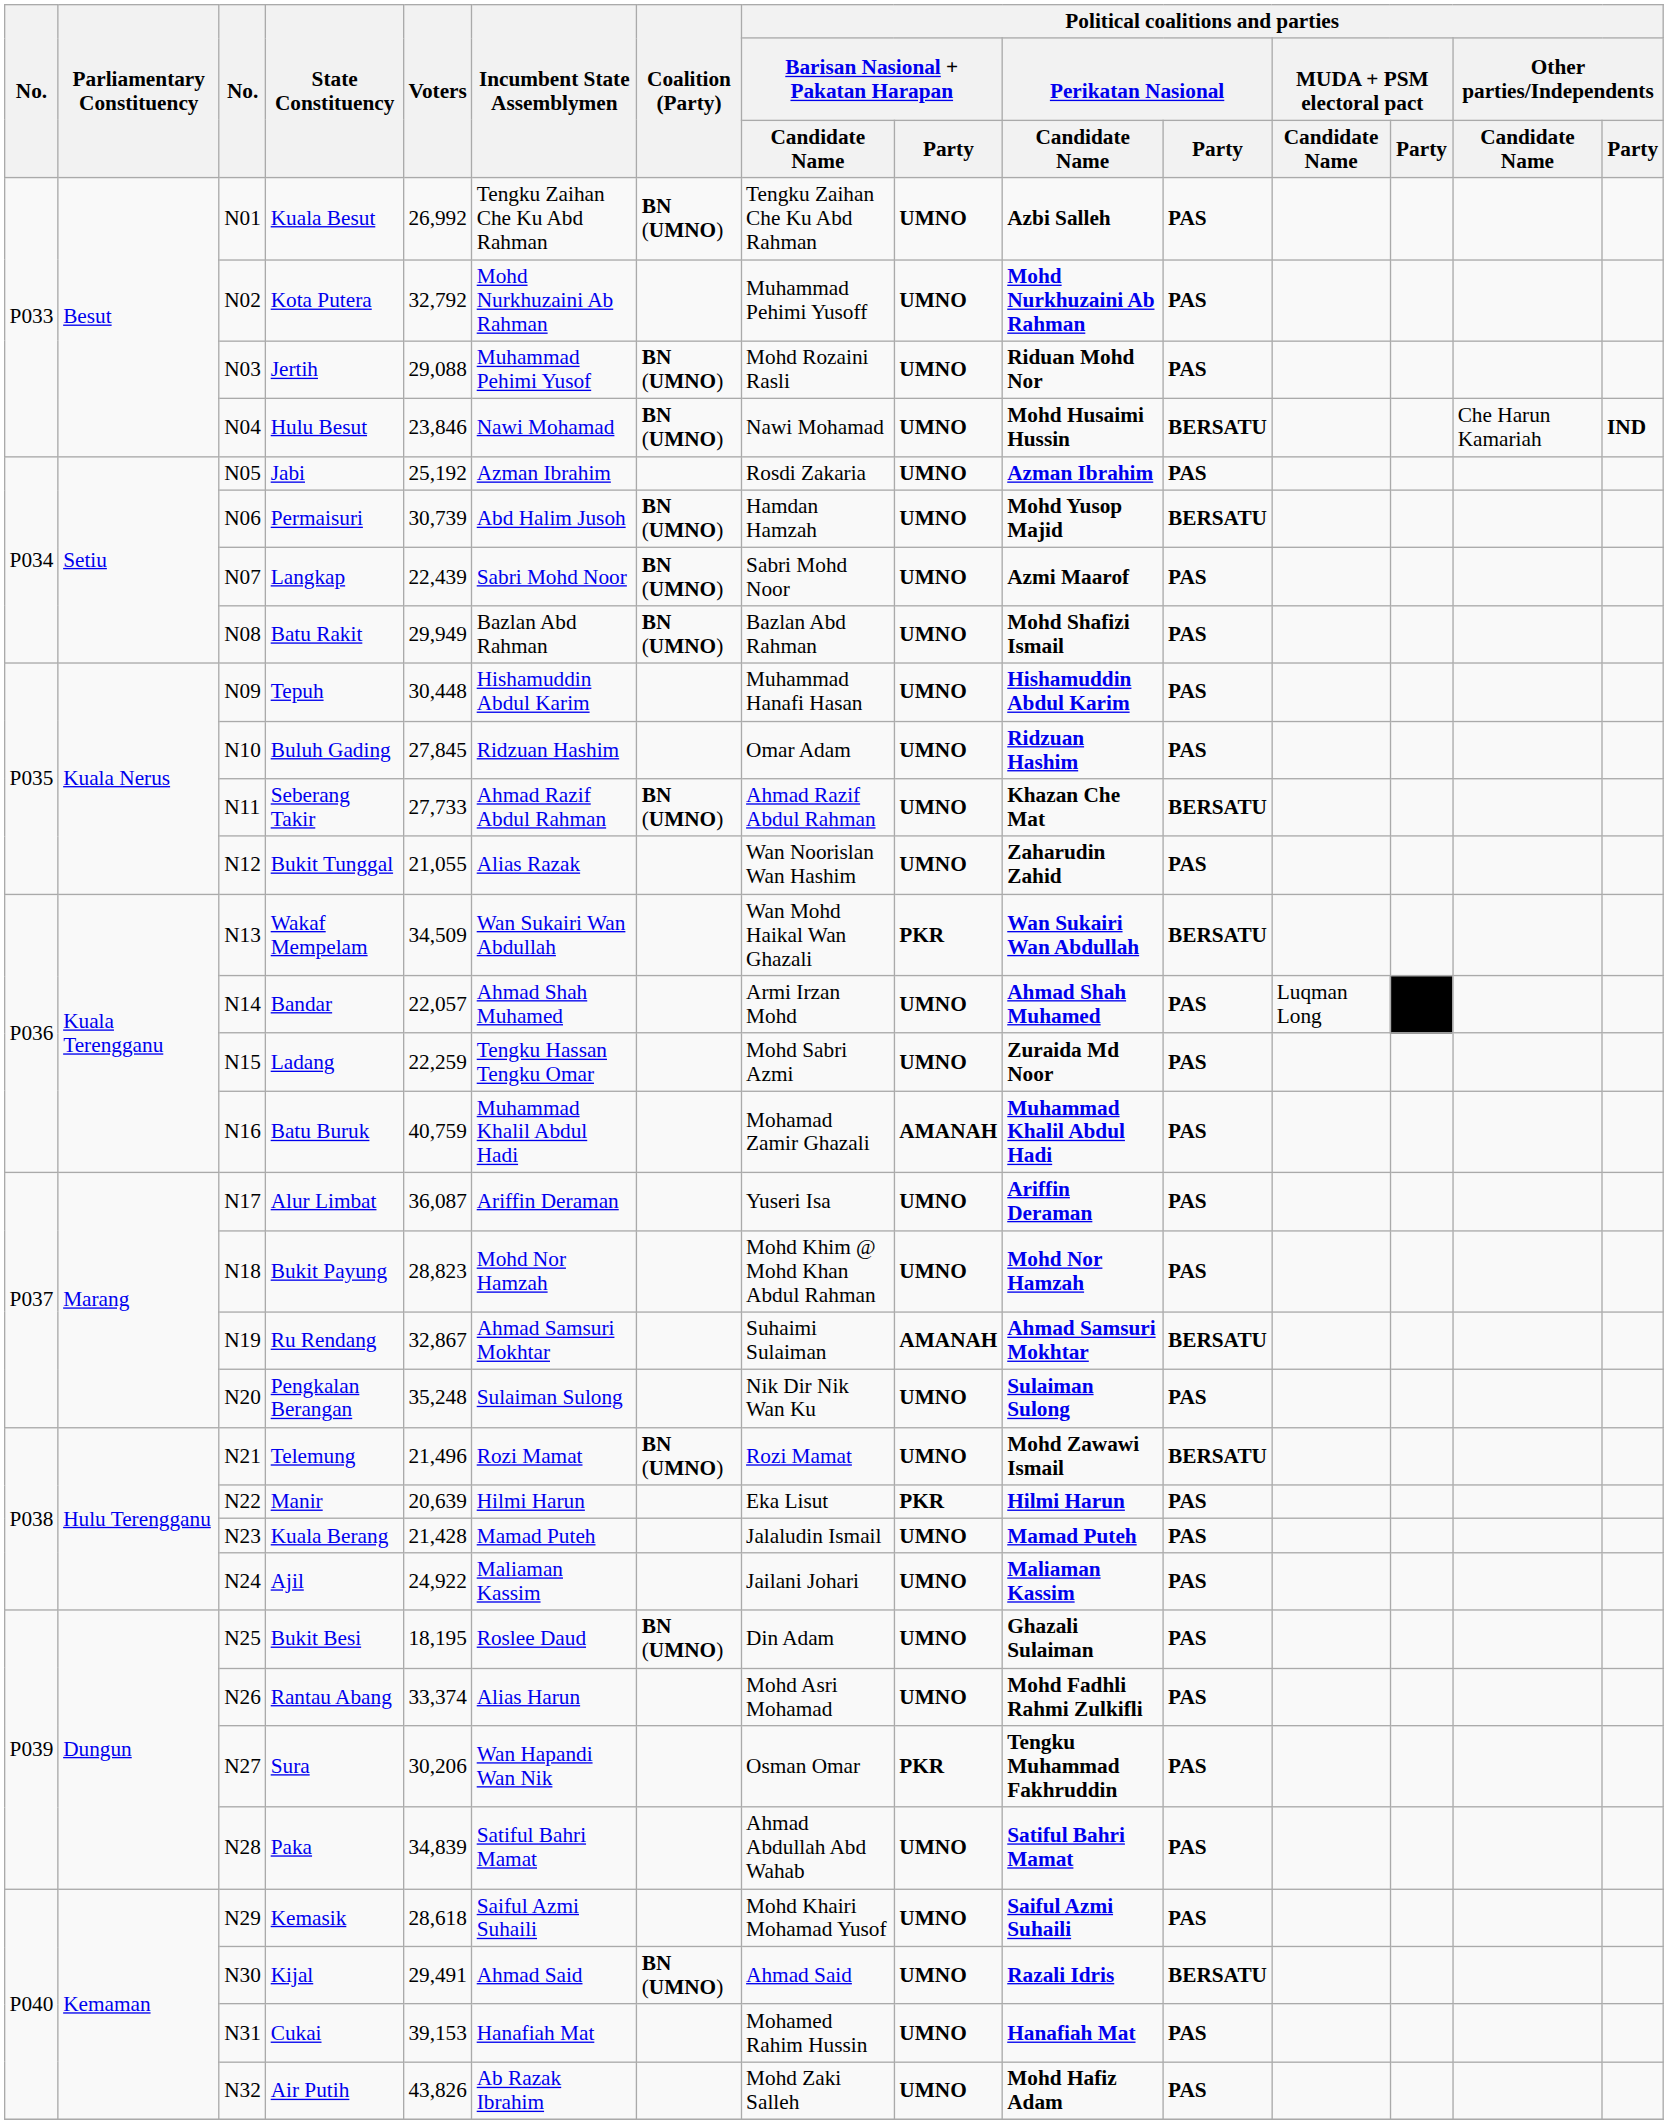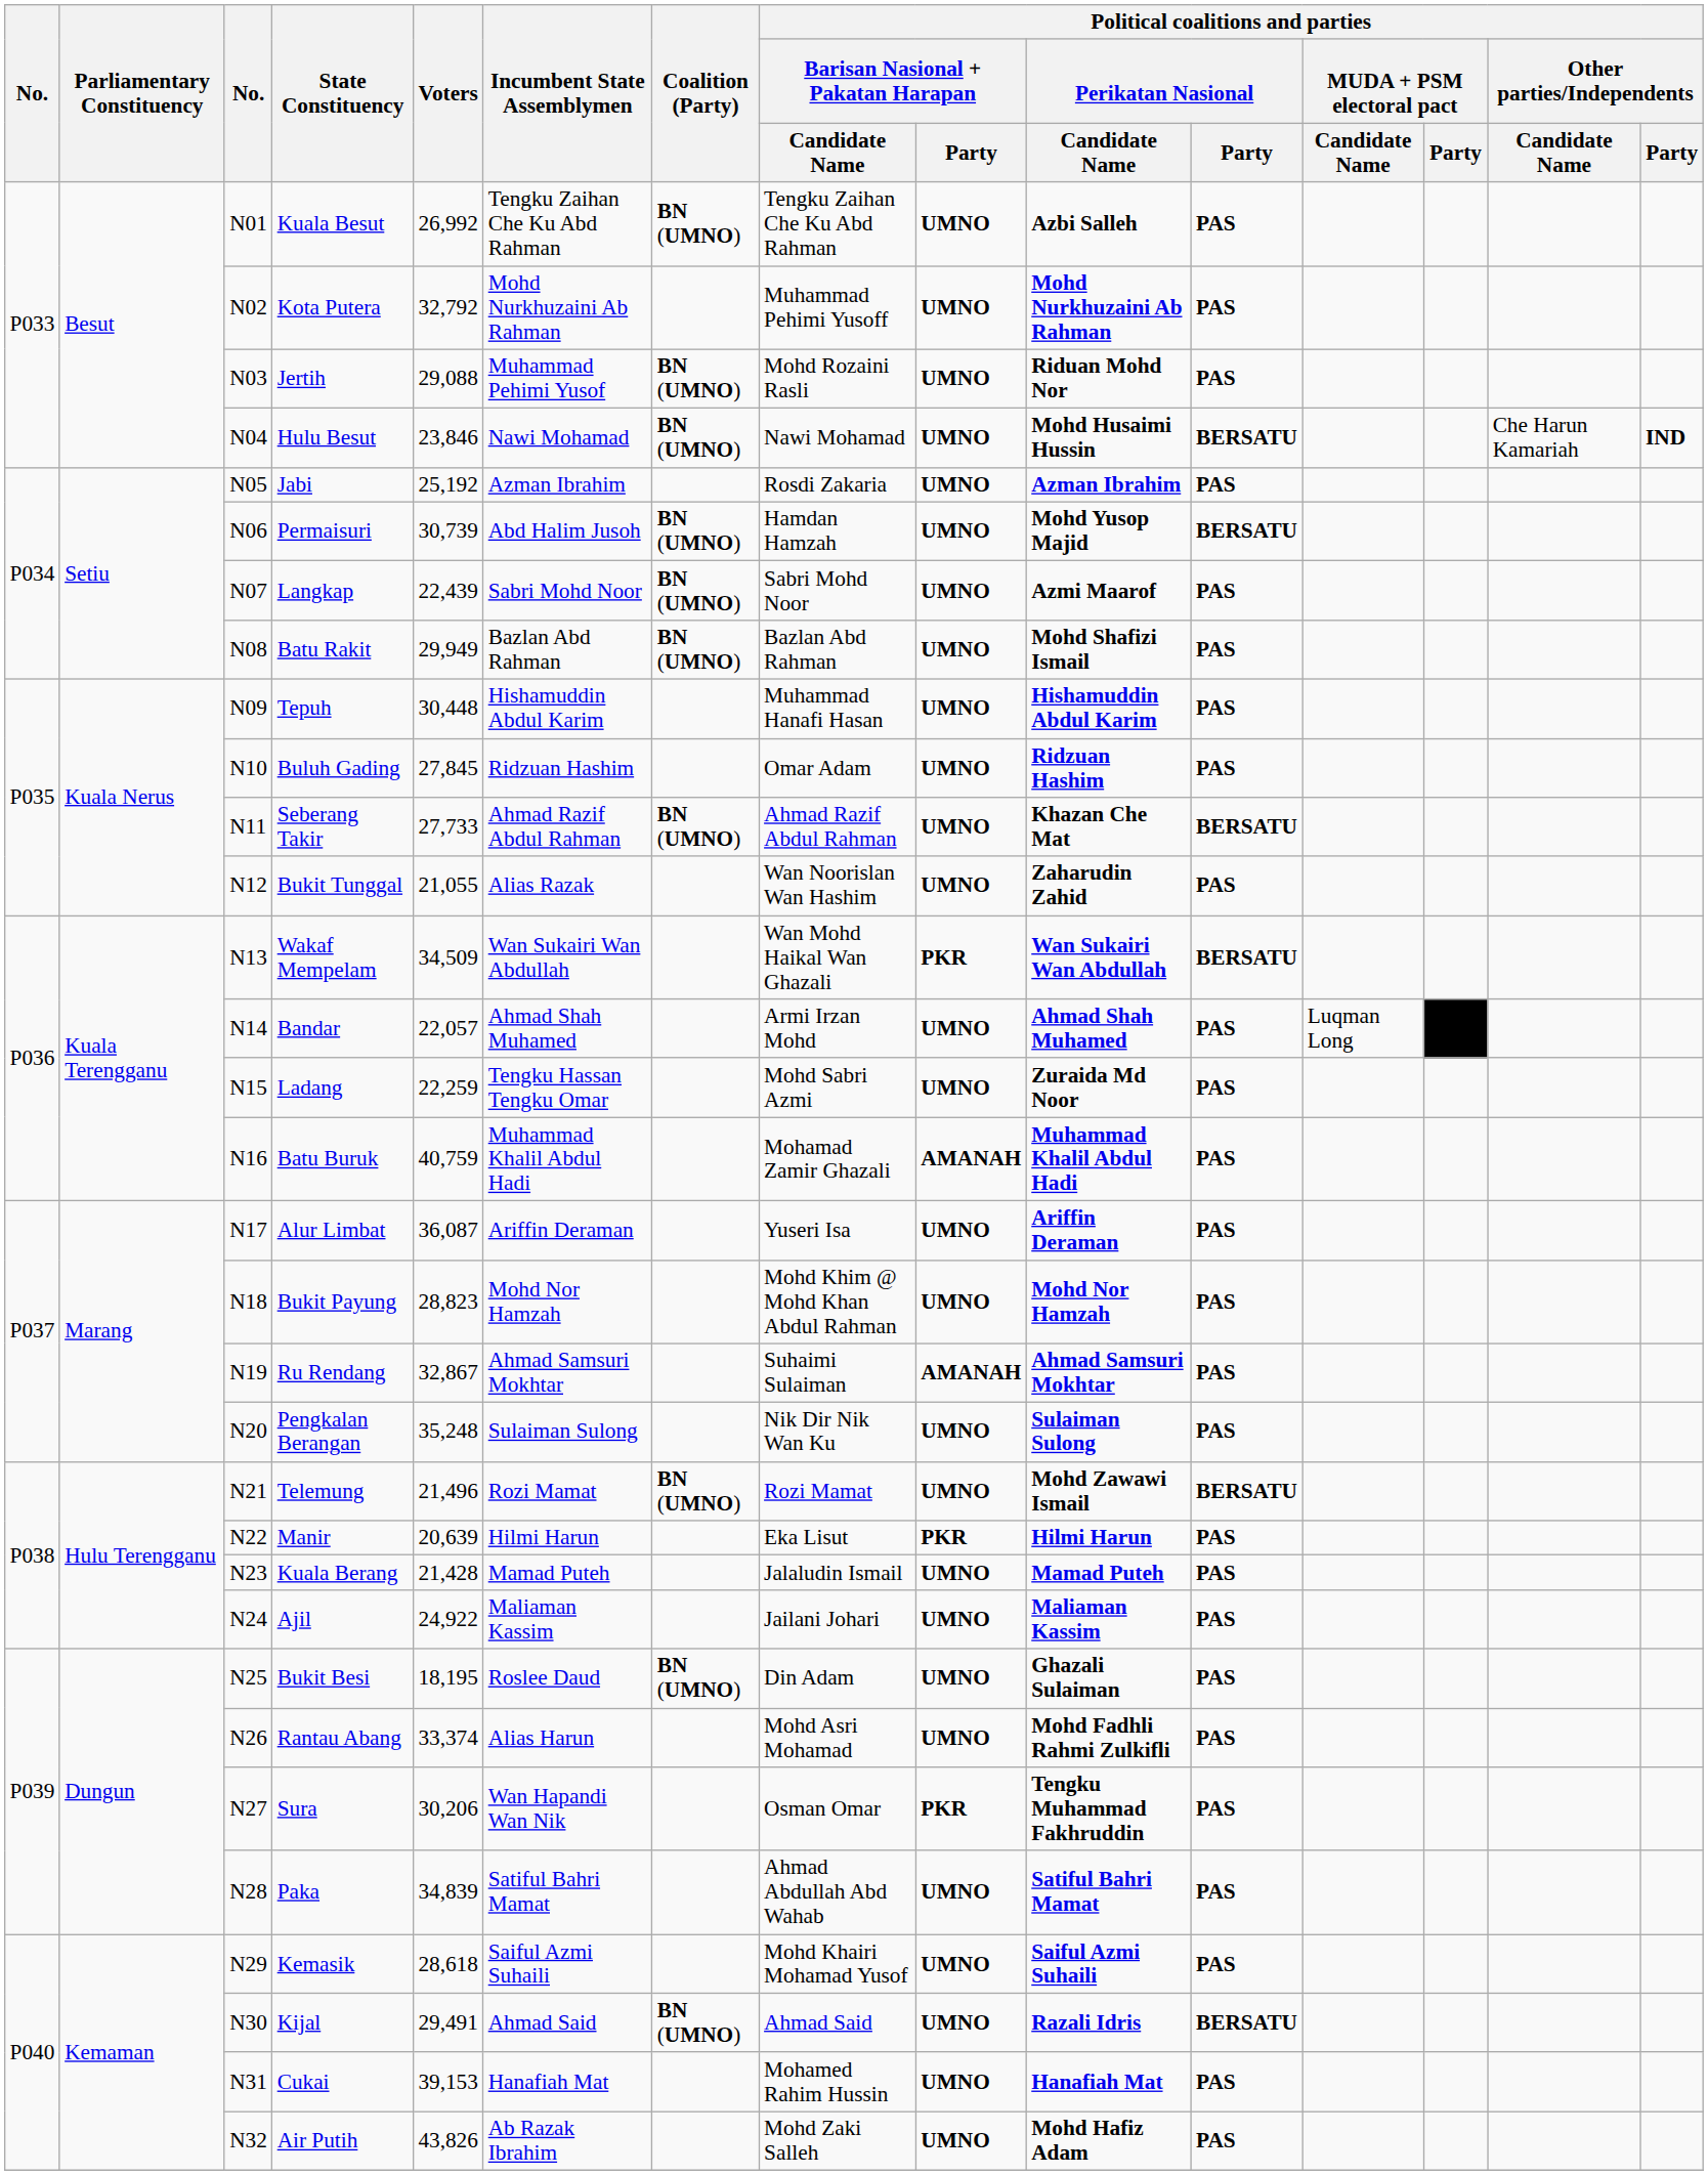Ru Rendang | column 11: BERSATU -> PAS
